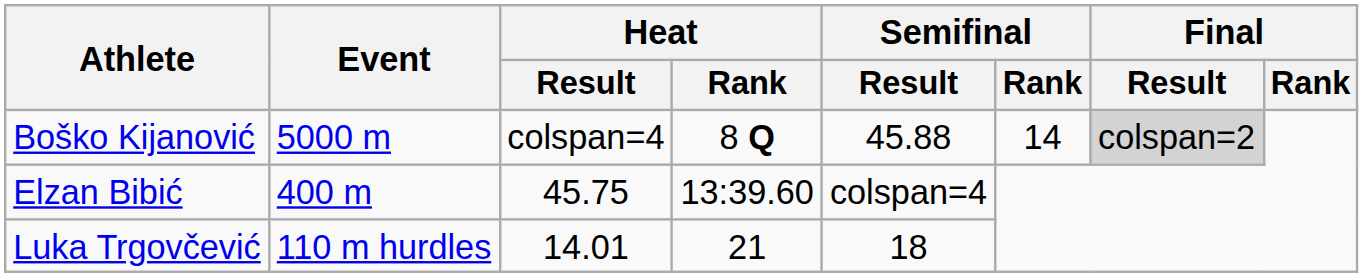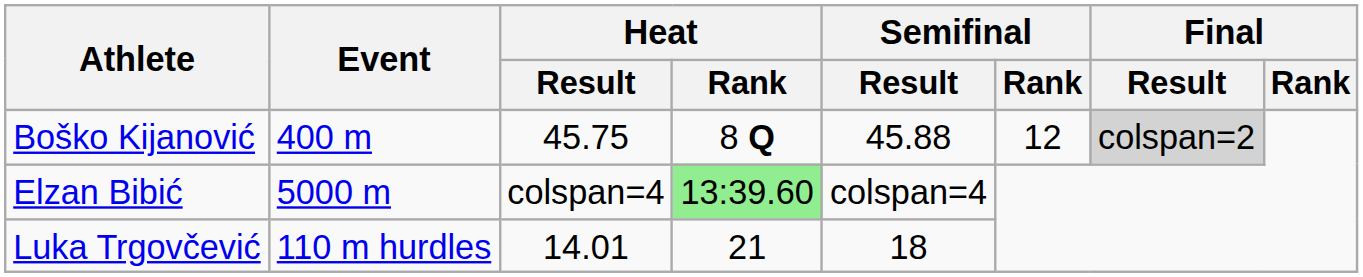Boško Kijanović | Event: 5000 m -> 400 m
Boško Kijanović | Heat / Result: colspan=4 -> 45.75
Boško Kijanović | Semifinal / Rank: 14 -> 12
Elzan Bibić | Event: 400 m -> 5000 m
Elzan Bibić | Heat / Result: 45.75 -> colspan=4
Elzan Bibić | Heat / Rank: no background -> lightgreen background
